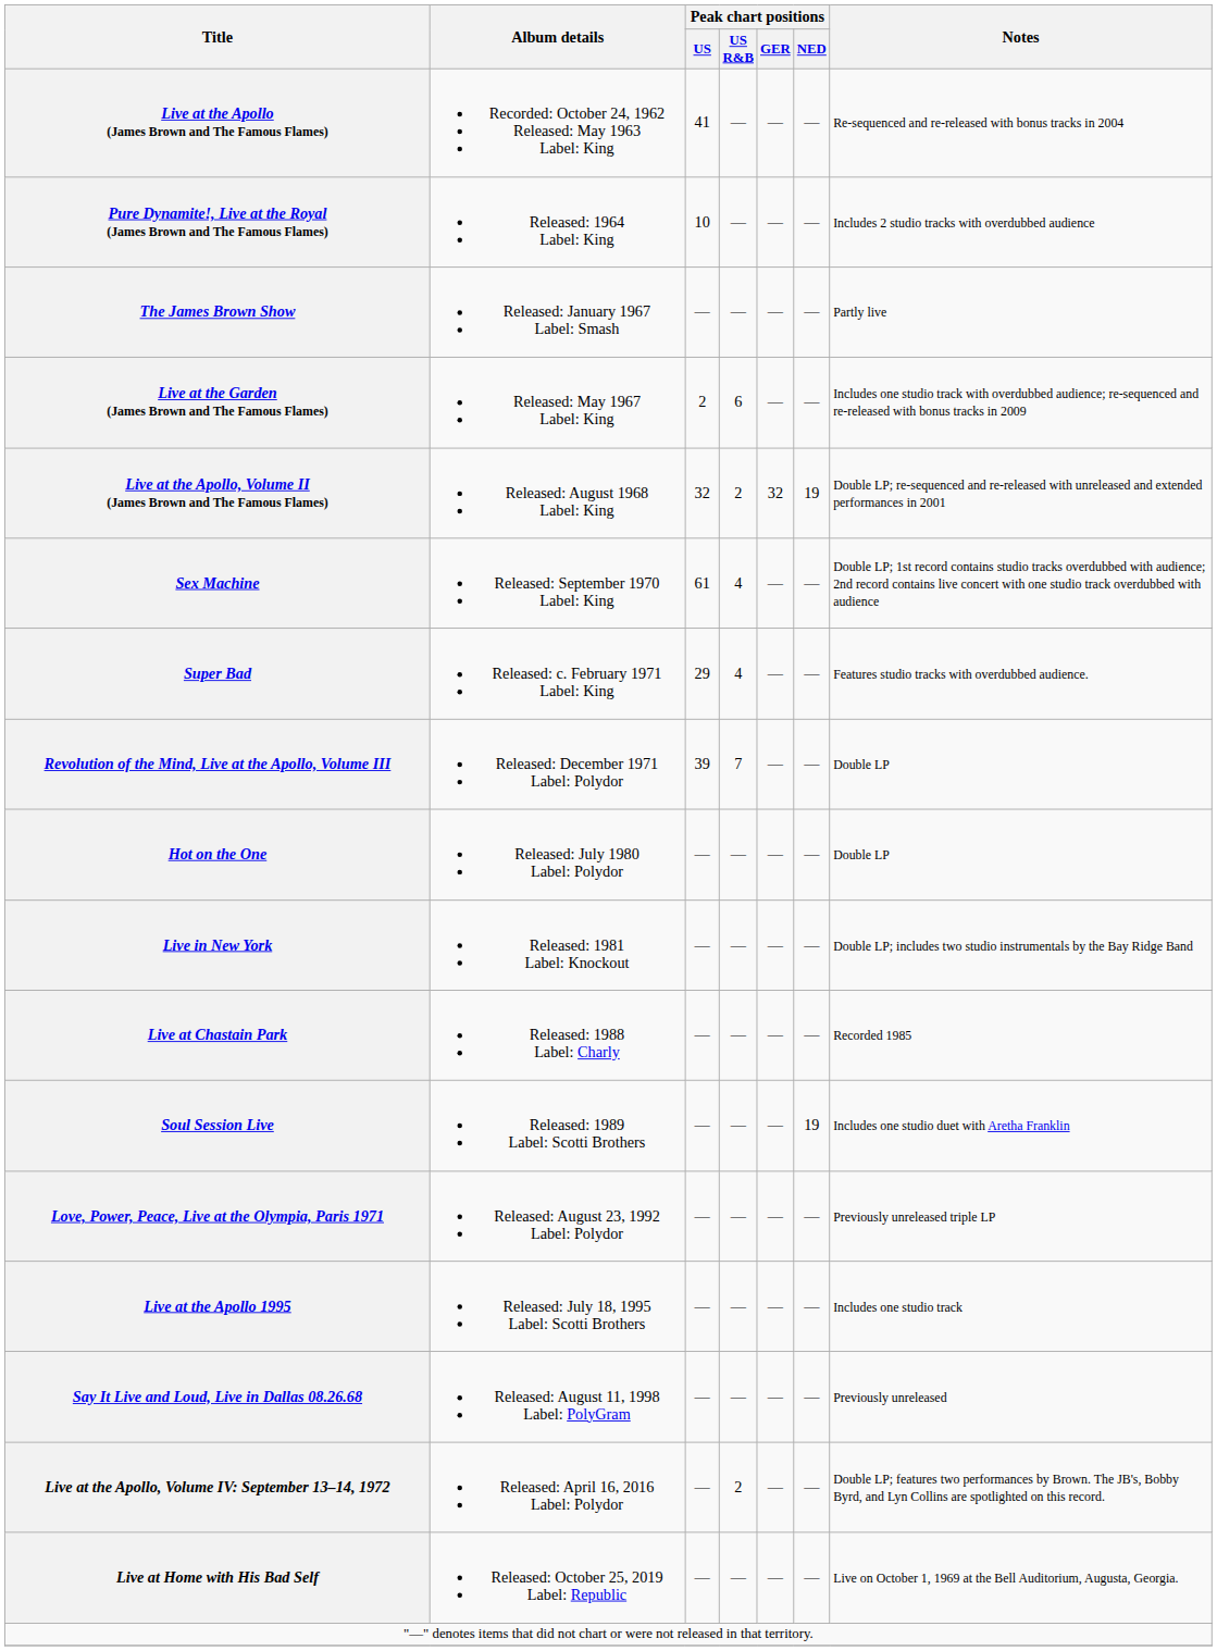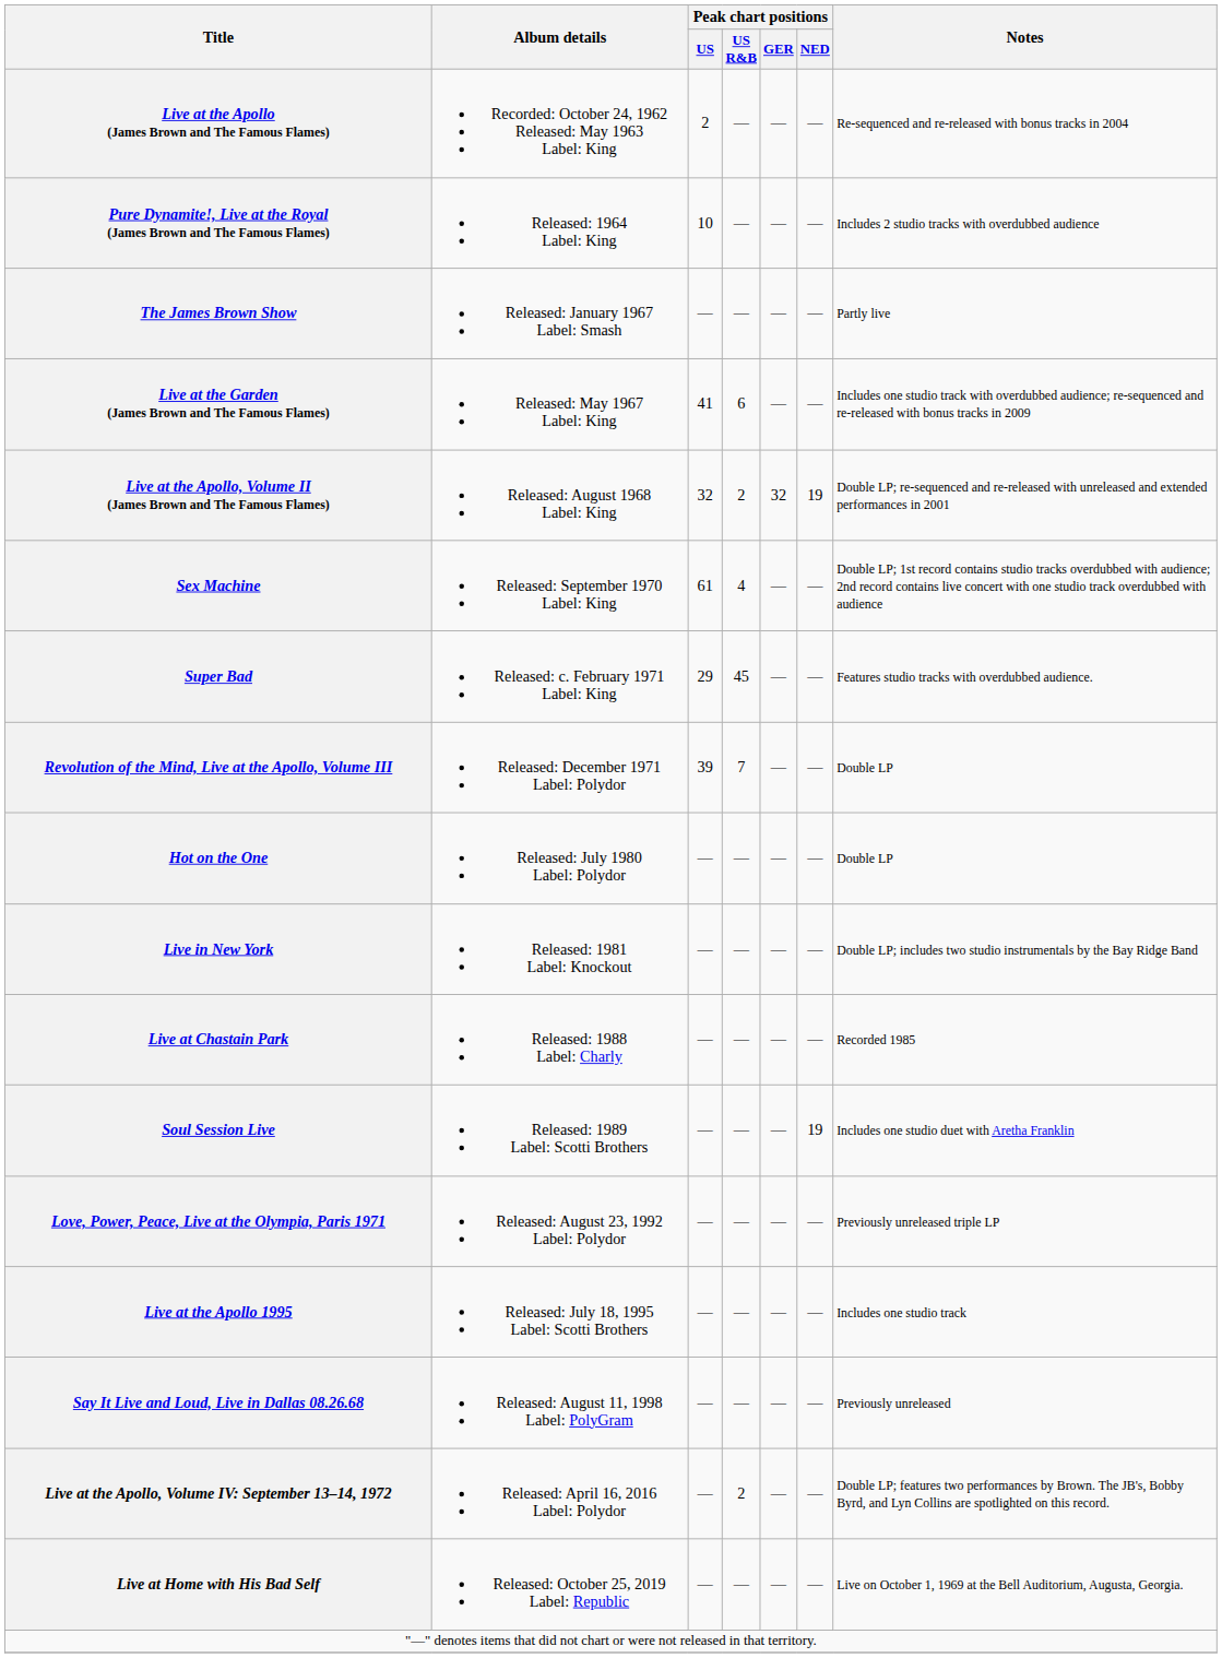Live at the Apollo (James Brown and The Famous Flames) | Peak chart positions / US: 41 -> 2
Live at the Garden (James Brown and The Famous Flames) | Peak chart positions / US: 2 -> 41
Super Bad | Peak chart positions / US R&B: 4 -> 45
